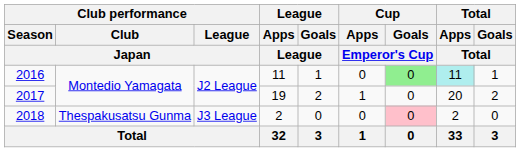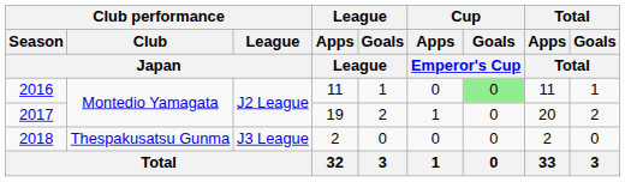2016 | Total / Apps / Total: paleturquoise background -> no background
2018 | Cup / Goals / Emperor's Cup: pink background -> no background
